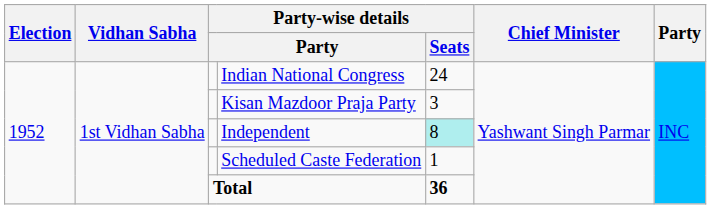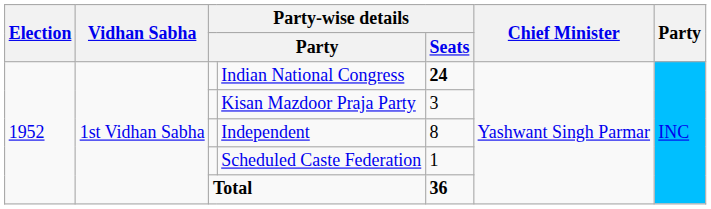Indian National Congress | Party-wise details / Seats: normal -> bold
Independent | Party-wise details / Seats: paleturquoise background -> no background
